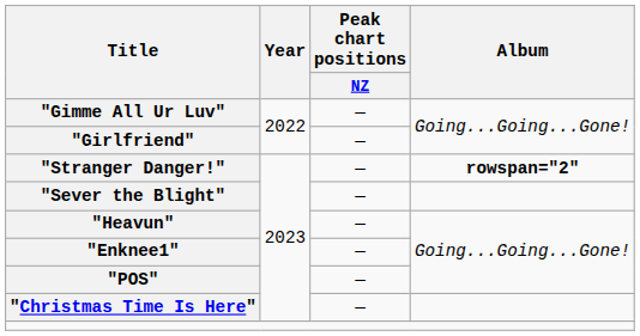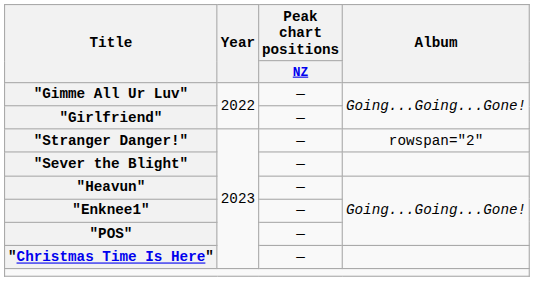"Stranger Danger!" | Album: bold -> normal
